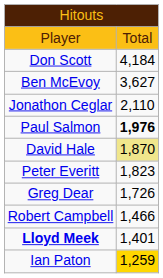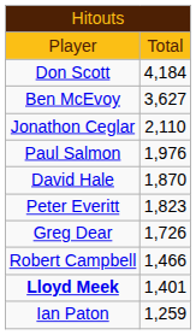Paul Salmon | column 2: bold -> normal
David Hale | column 2: khaki background -> no background
Ian Paton | column 2: gold background -> no background
